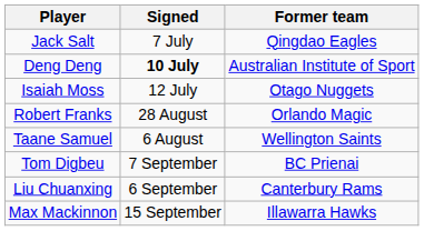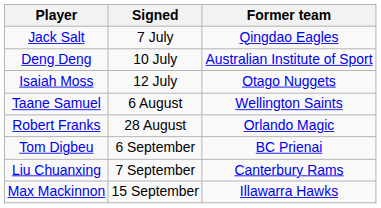Deng Deng | Signed: bold -> normal
rows swapped: Taane Samuel <-> Robert Franks
Tom Digbeu | Signed: 7 September -> 6 September
Liu Chuanxing | Signed: 6 September -> 7 September
